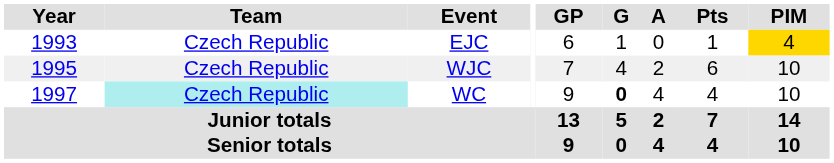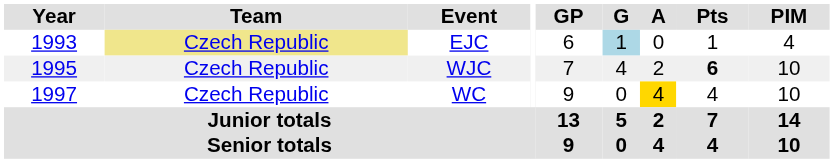EJC | Team: no background -> khaki background
EJC | G: no background -> lightblue background
EJC | PIM: gold background -> no background
WJC | Pts: normal -> bold
WC | Team: paleturquoise background -> no background
WC | G: bold -> normal
WC | A: no background -> gold background
